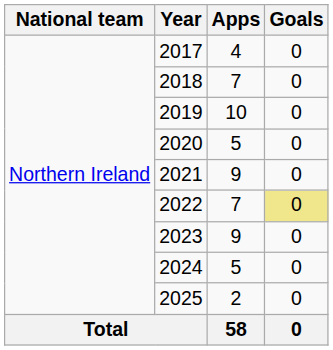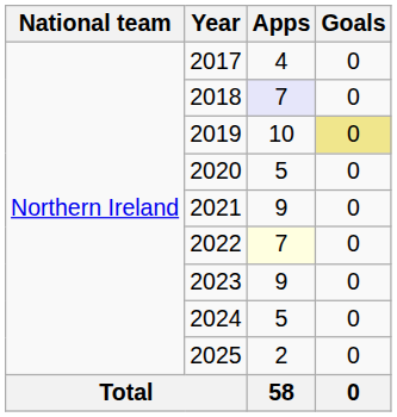2018 | Apps: no background -> lavender background
2019 | Goals: no background -> khaki background
2022 | Apps: no background -> lightyellow background
2022 | Goals: khaki background -> no background
